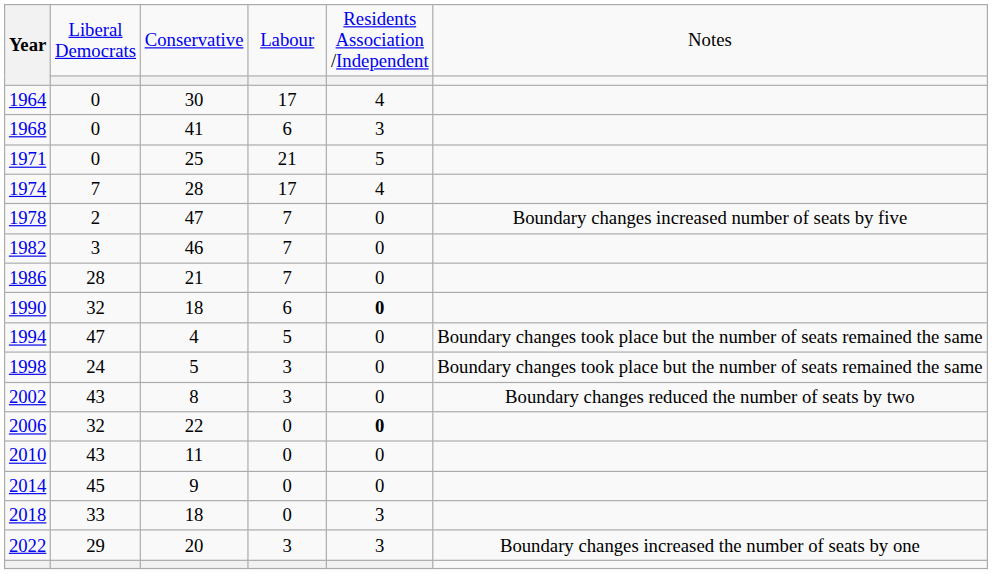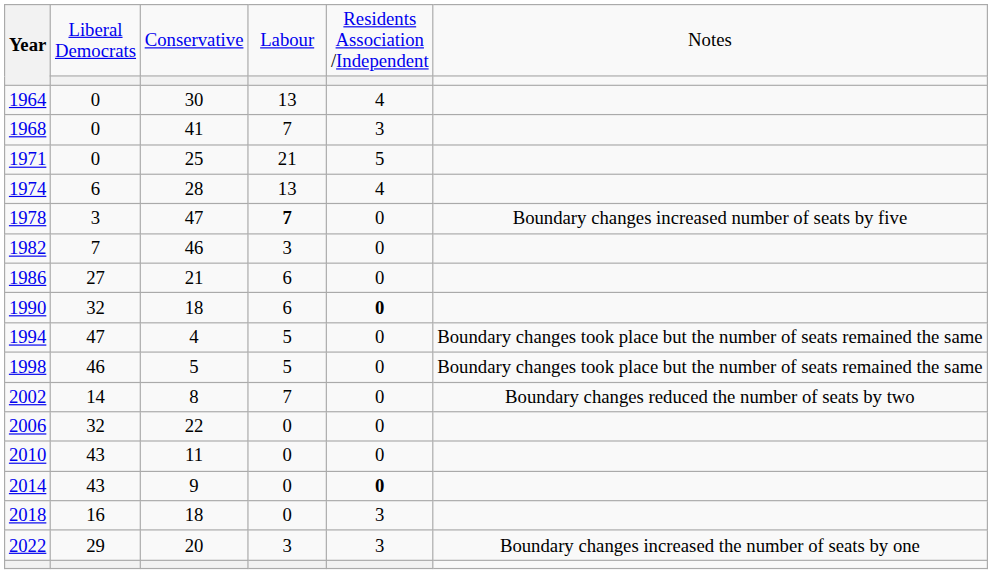1964 | column 4: 17 -> 13
1968 | column 4: 6 -> 7
1974 | column 2: 7 -> 6
1974 | column 4: 17 -> 13
1978 | column 2: 2 -> 3
1978 | column 4: normal -> bold
1982 | column 2: 3 -> 7
1982 | column 4: 7 -> 3
1986 | column 2: 28 -> 27
1986 | column 4: 7 -> 6
1998 | column 2: 24 -> 46
1998 | column 4: 3 -> 5
2002 | column 2: 43 -> 14
2002 | column 4: 3 -> 7
2006 | column 5: bold -> normal
2014 | column 2: 45 -> 43
2014 | column 5: normal -> bold
2018 | column 2: 33 -> 16
